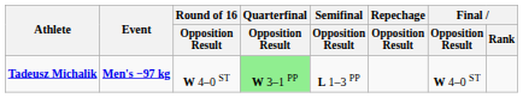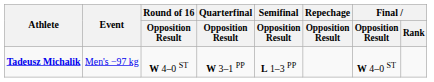Tadeusz Michalik | Event: bold -> normal
Tadeusz Michalik | Quarterfinal / Opposition Result: lightgreen background -> no background
